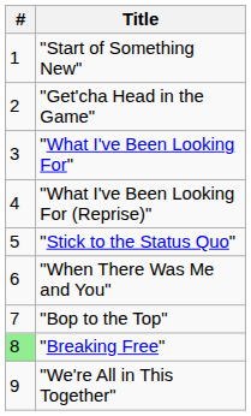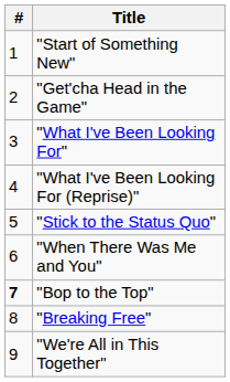"Bop to the Top" | #: normal -> bold
"Breaking Free" | #: lightgreen background -> no background
